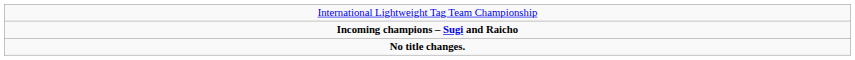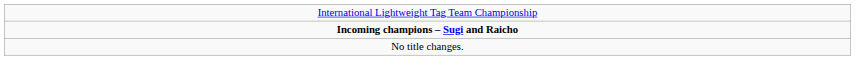row 3 | column 1: bold -> normal
